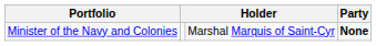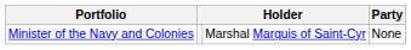Minister of the Navy and Colonies | Party: bold -> normal
